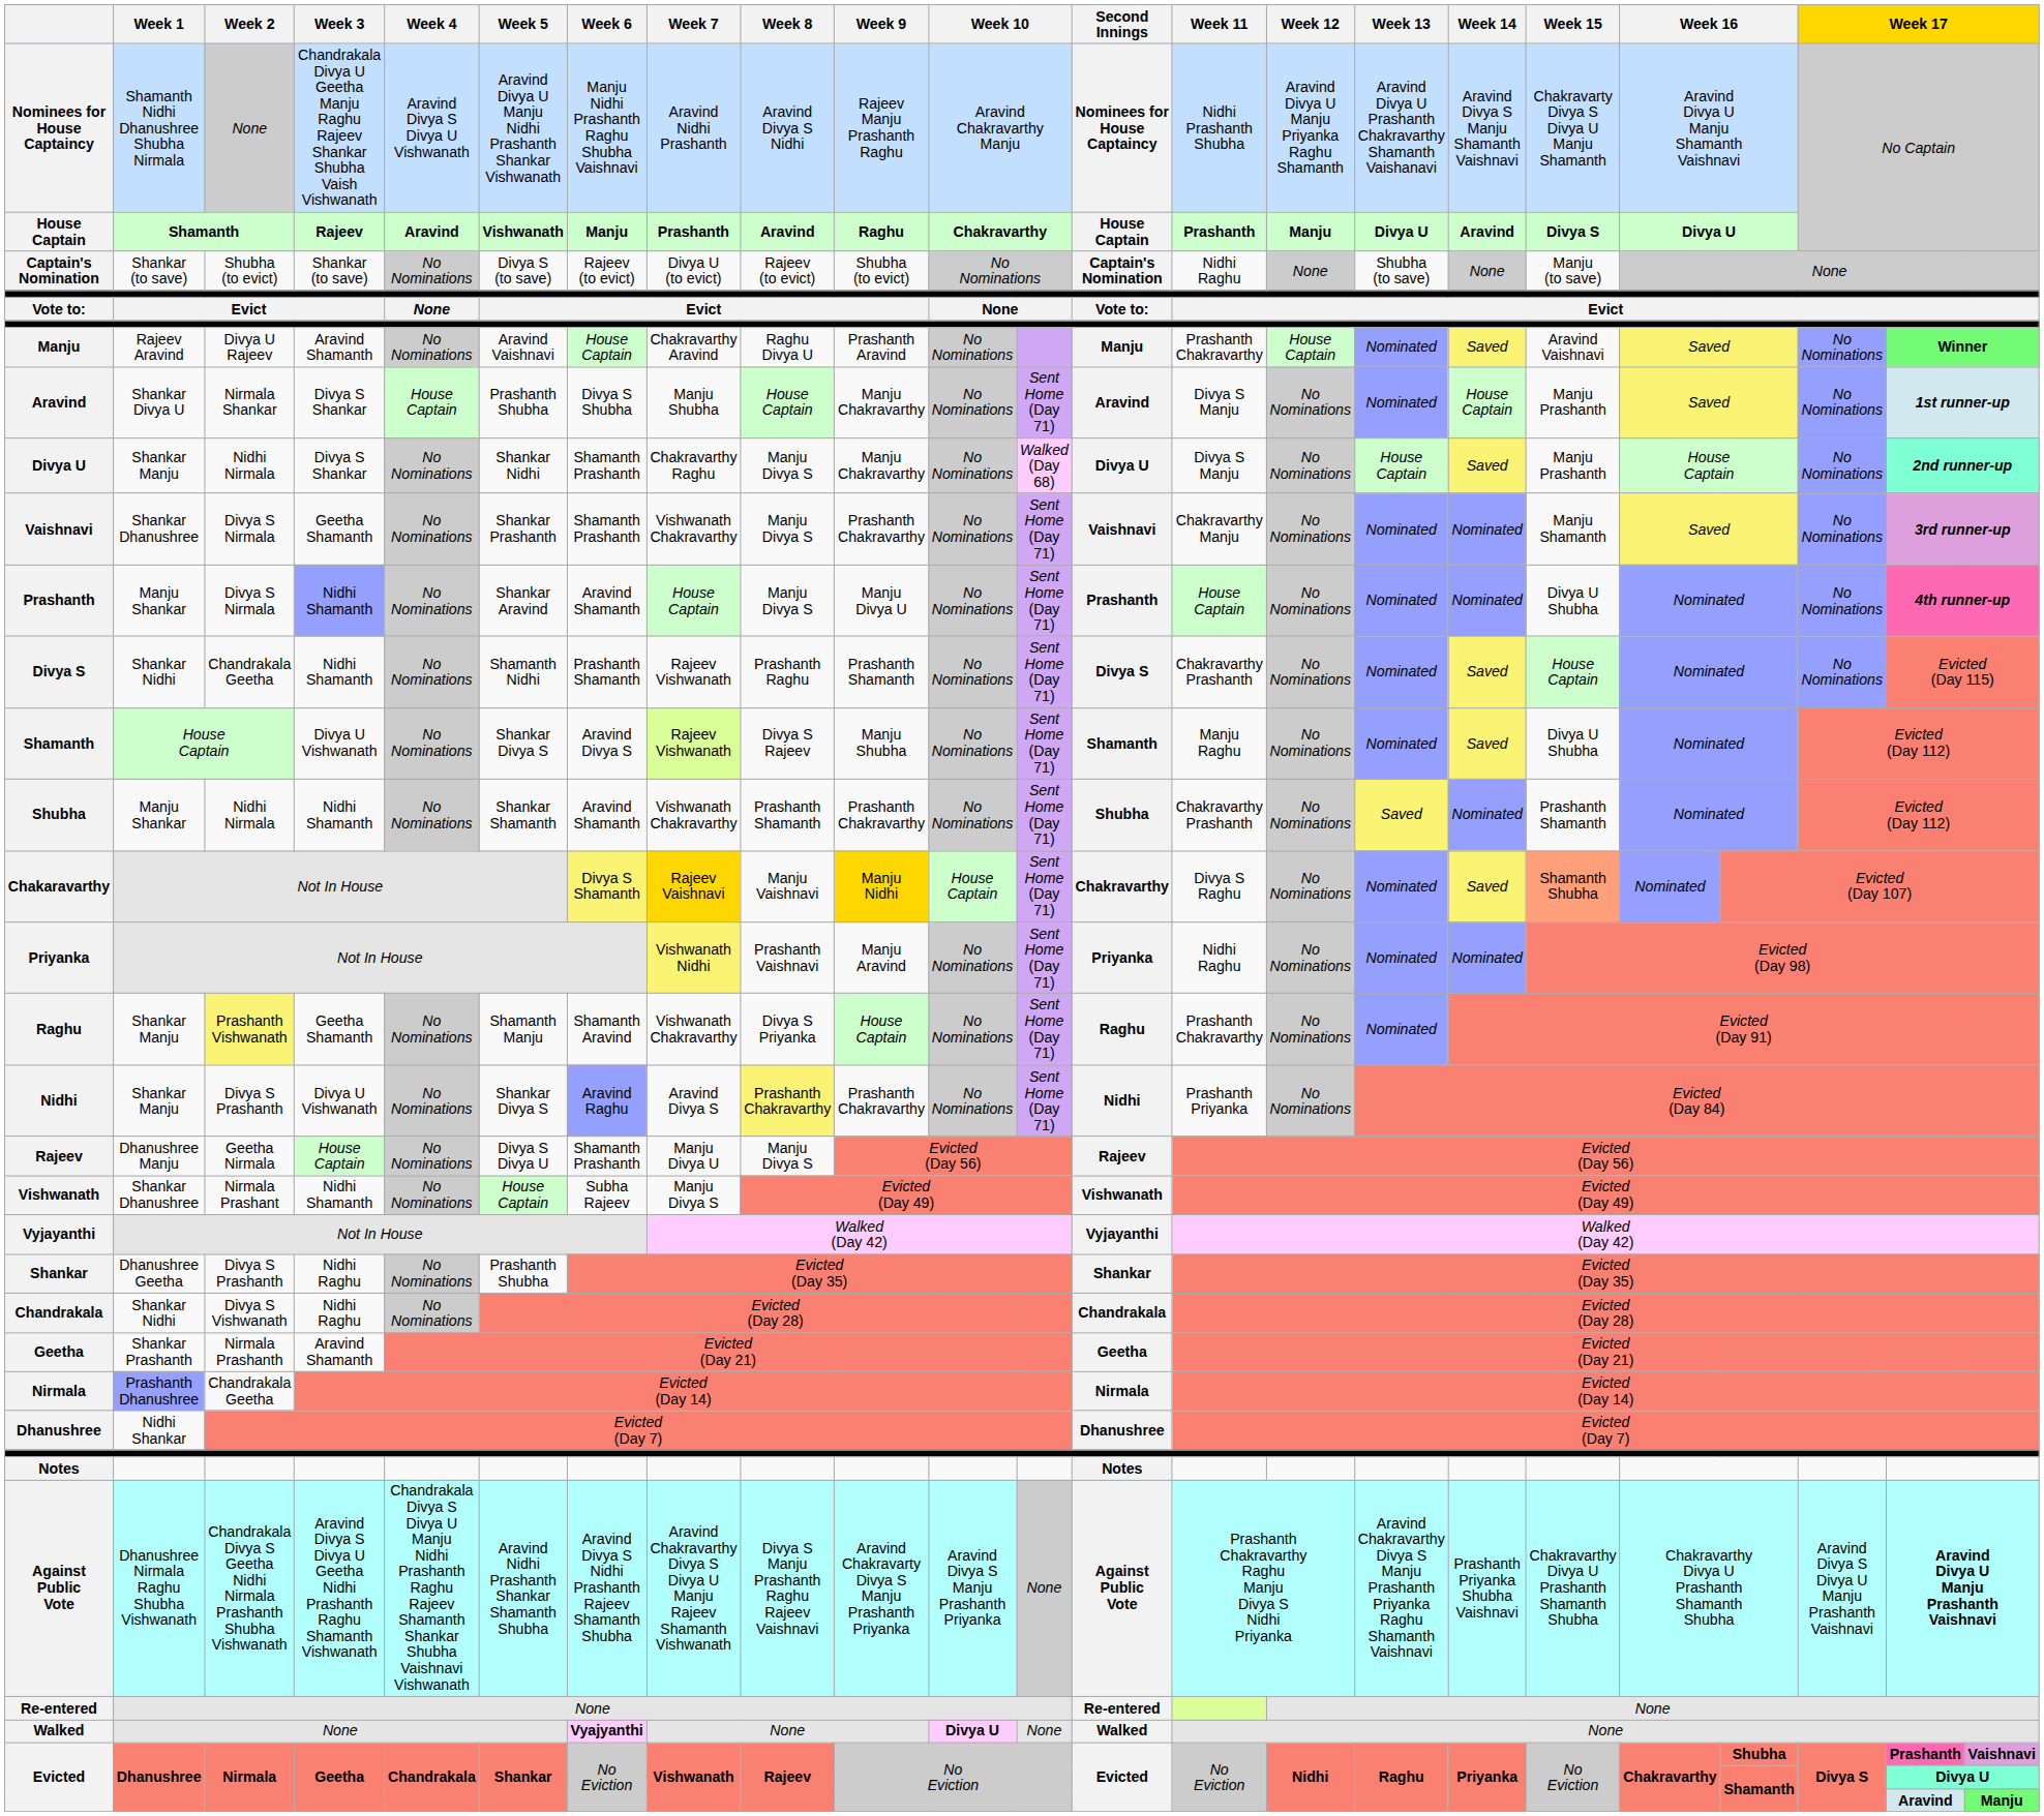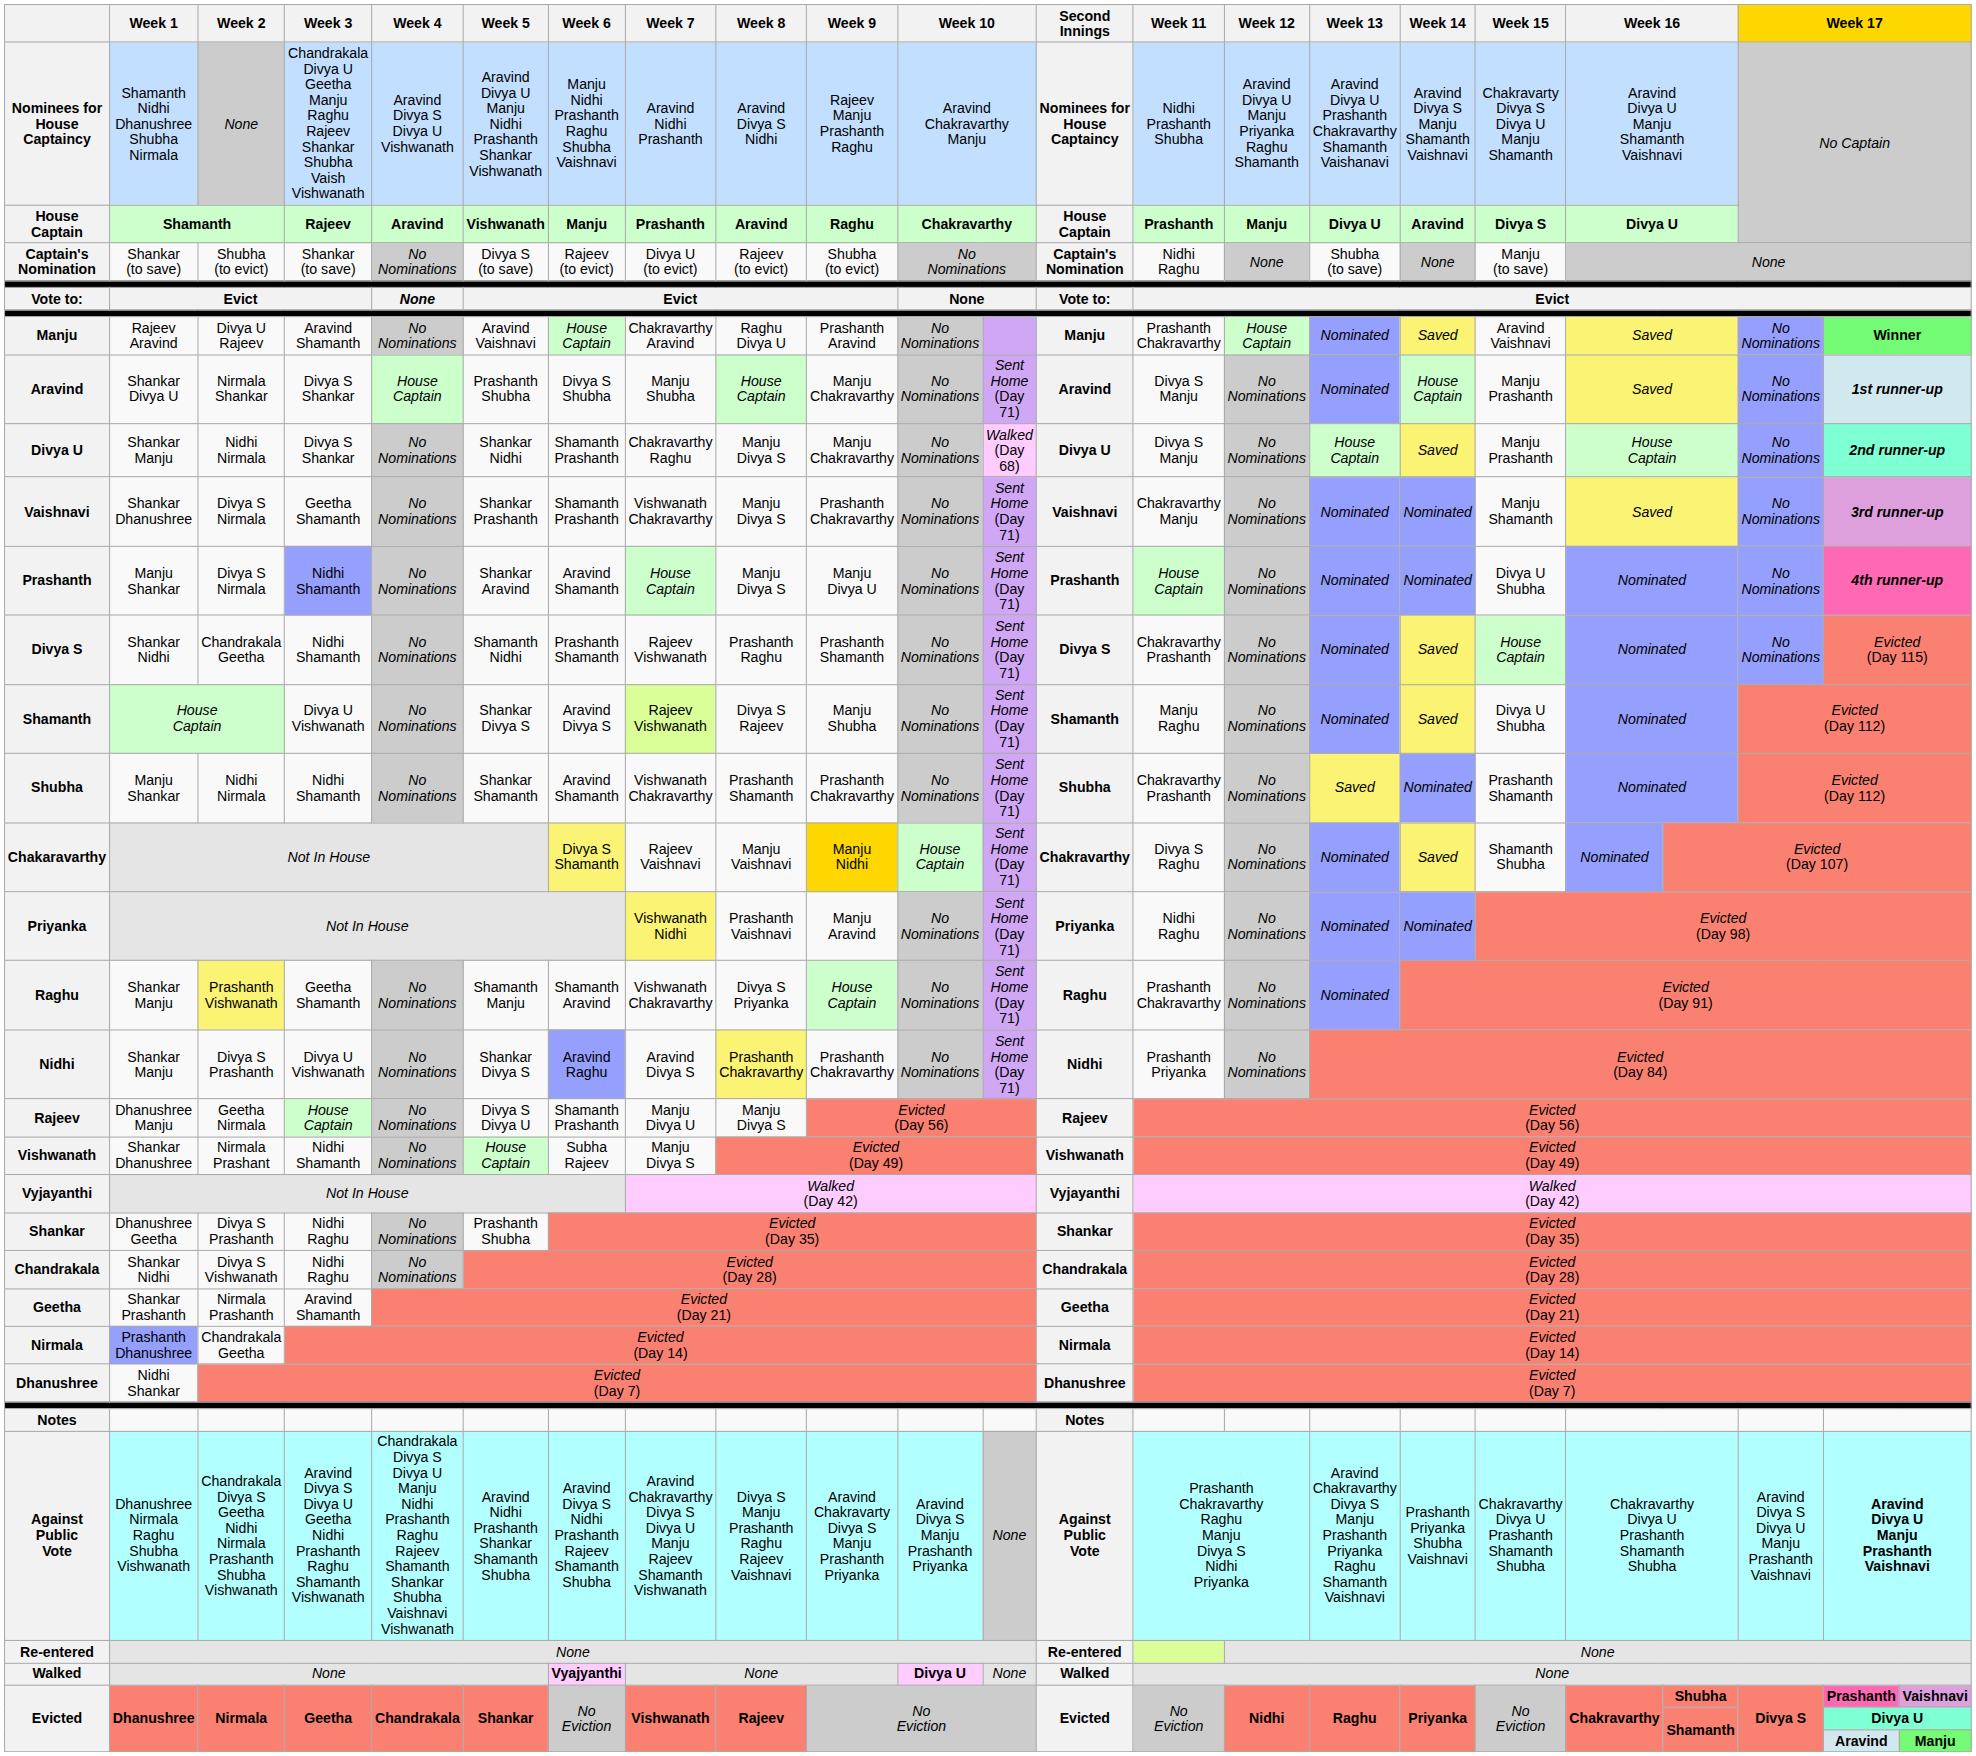Chakaravarthy | Week 7: gold background -> no background
Chakaravarthy | Week 15: lightsalmon background -> no background
